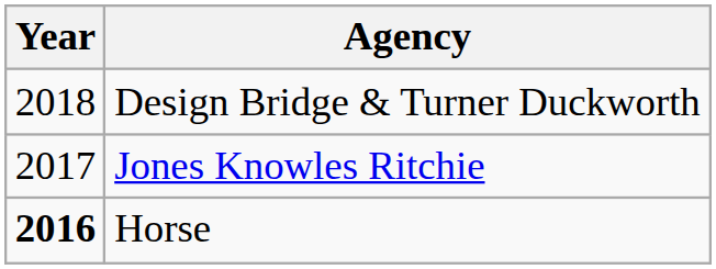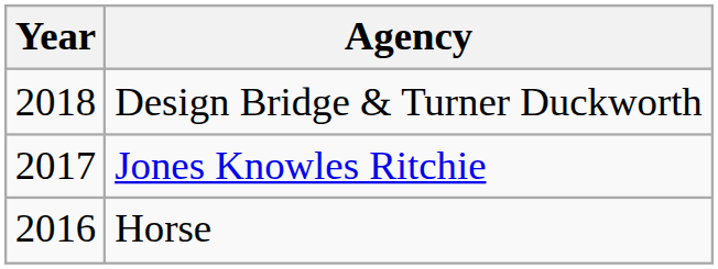Horse | Year: bold -> normal
